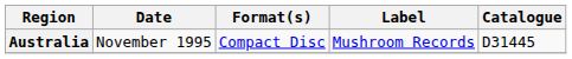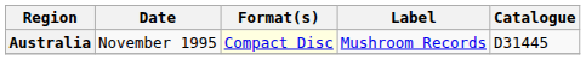Australia | Format(s): no background -> lightyellow background
